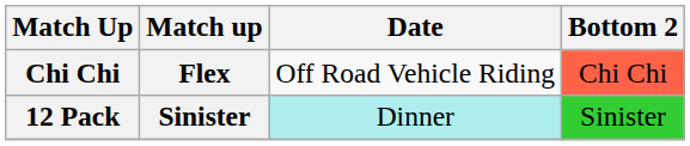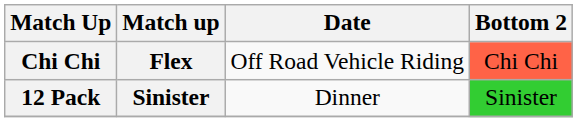12 Pack | Date: paleturquoise background -> no background
